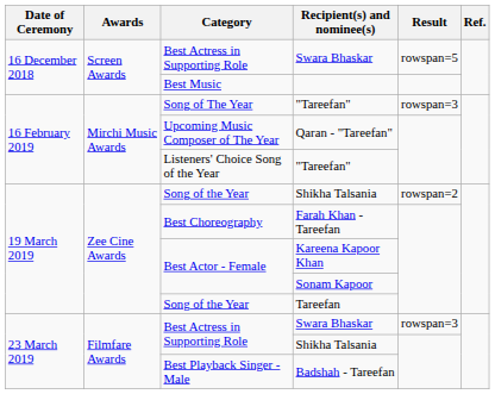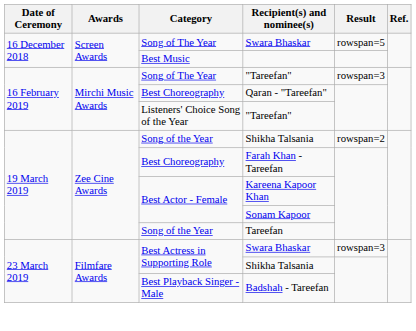16 December 2018 / Swara Bhaskar | Category: Best Actress in Supporting Role -> Song of The Year
Qaran - "Tareefan" | Category: Upcoming Music Composer of The Year -> Best Choreography
